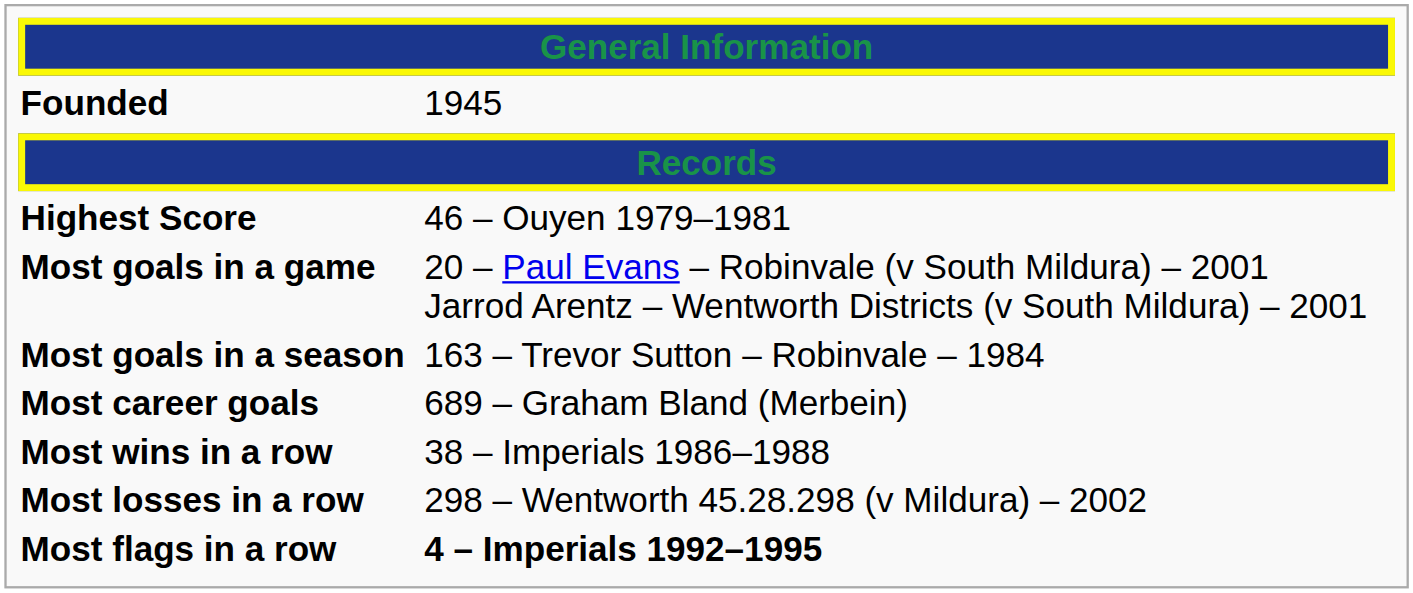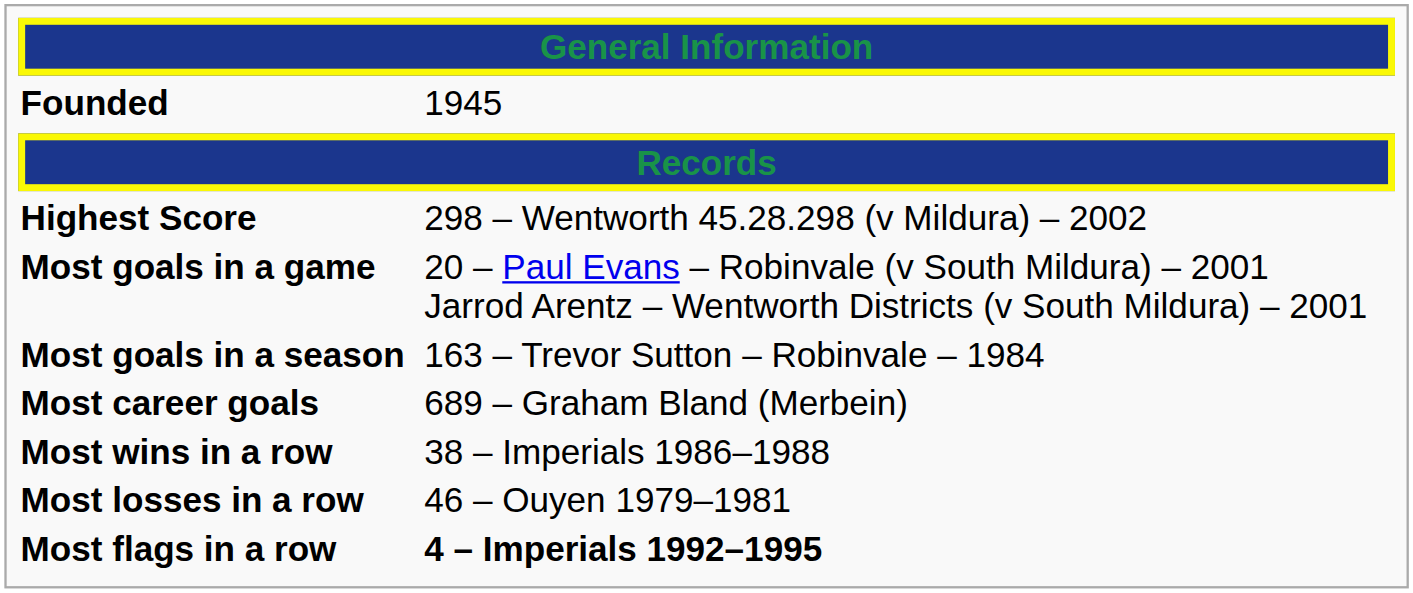Highest Score | column 2: 46 – Ouyen 1979–1981 -> 298 – Wentworth 45.28.298 (v Mildura) – 2002
Most losses in a row | column 2: 298 – Wentworth 45.28.298 (v Mildura) – 2002 -> 46 – Ouyen 1979–1981
